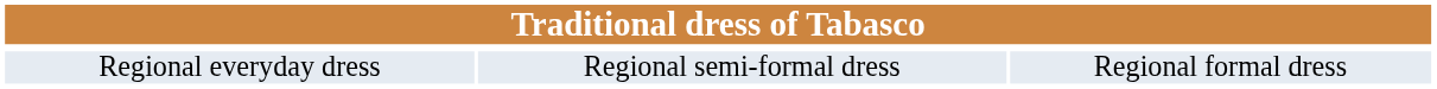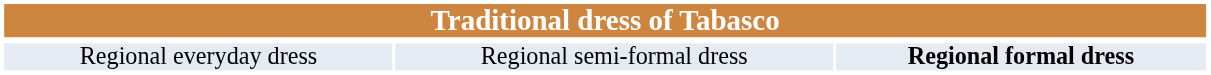Regional everyday dress | column 3: normal -> bold
